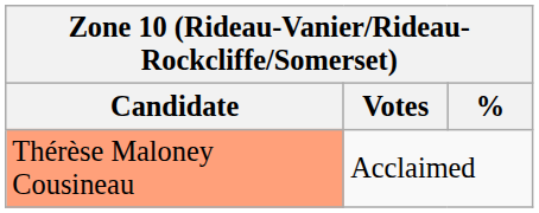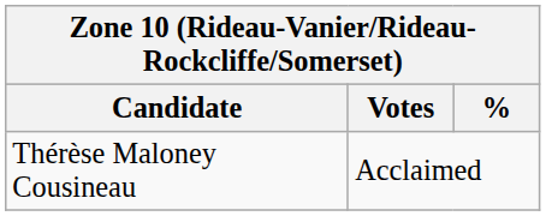Thérèse Maloney Cousineau | Candidate: lightsalmon background -> no background
